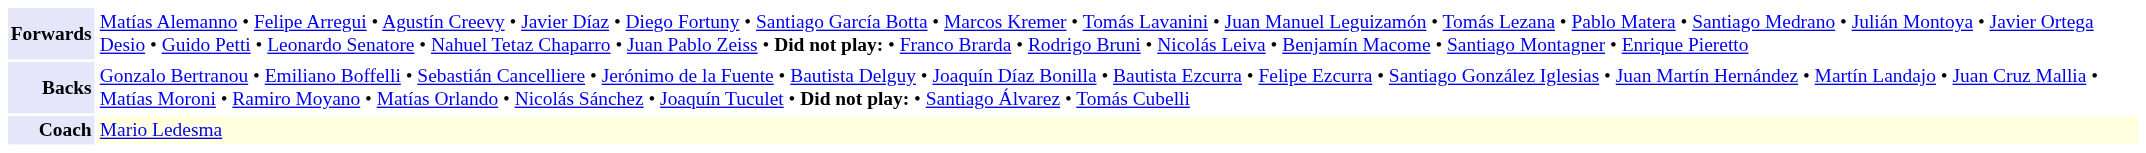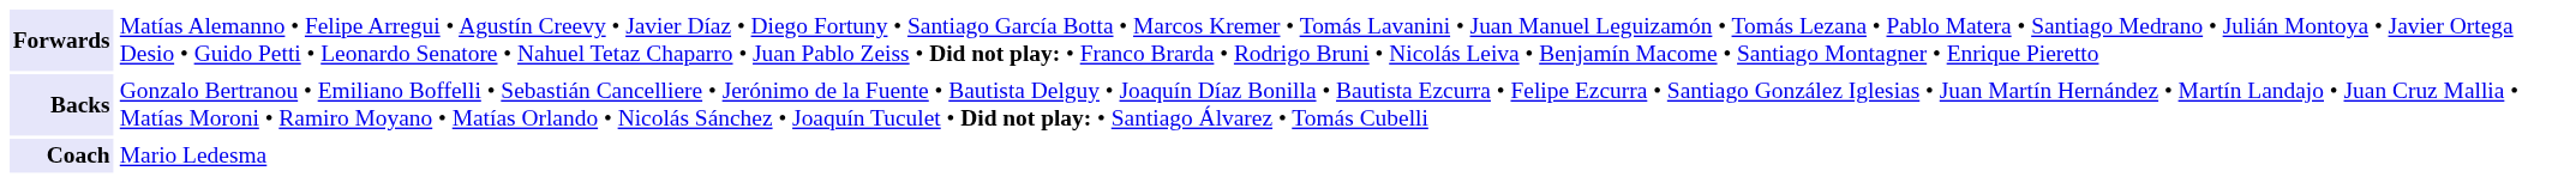Coach | column 2: lightyellow background -> no background
